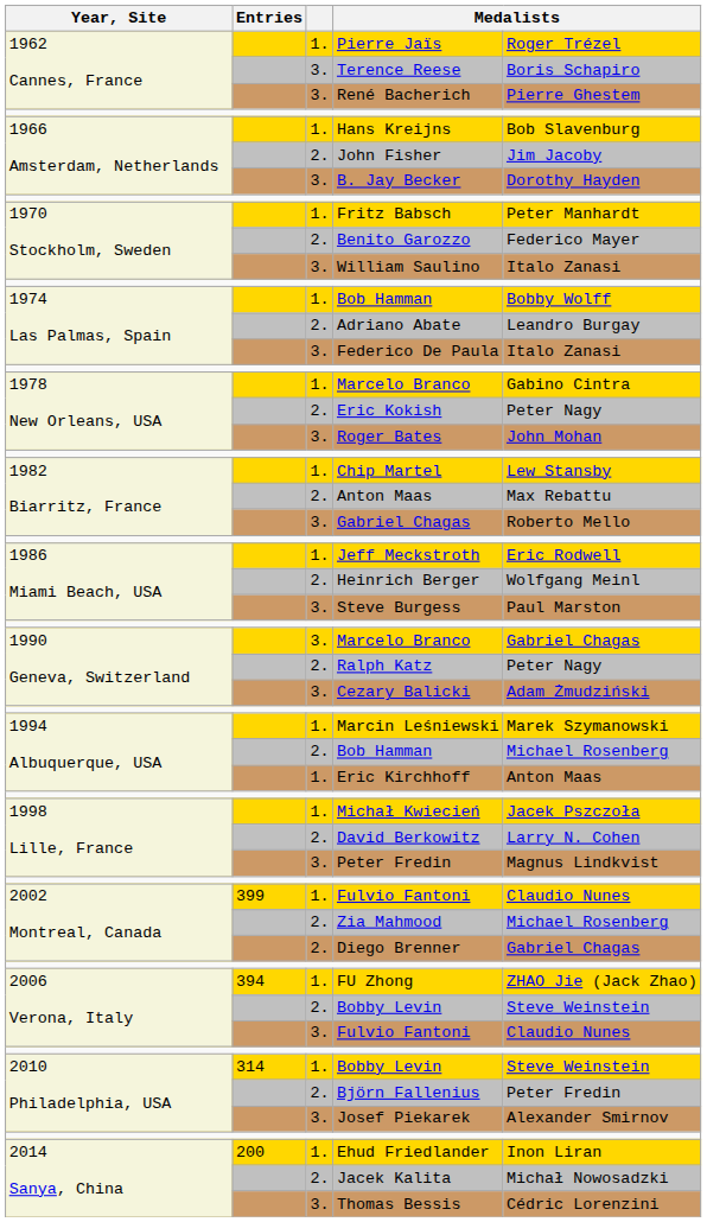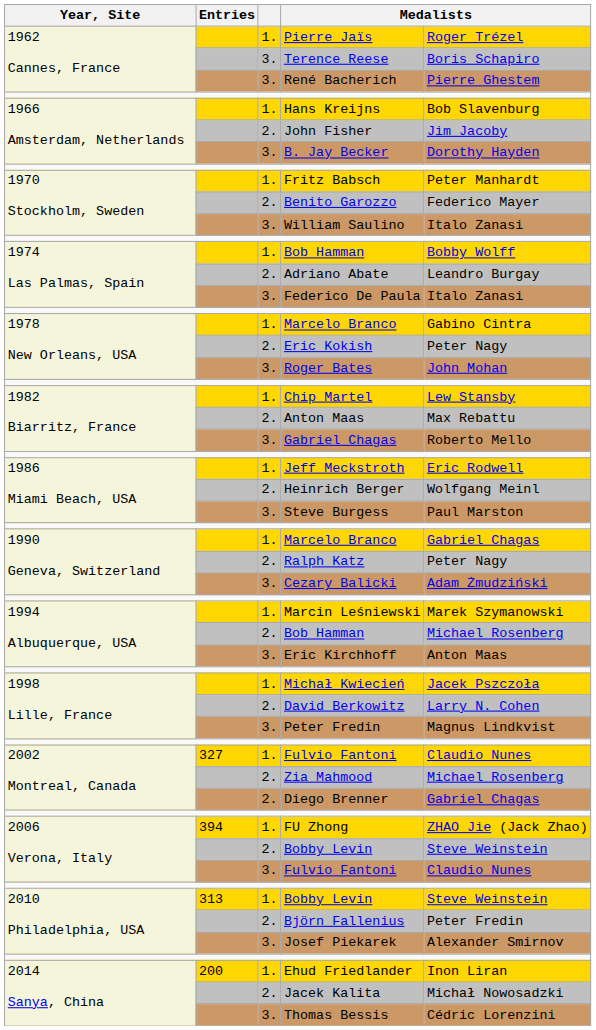1990 Geneva, Switzerland / Marcelo Branco | column 3: 3. -> 1.
Eric Kirchhoff | column 3: 1. -> 3.
2002 Montreal, Canada / Fulvio Fantoni | Entries: 399 -> 327
2010 Philadelphia, USA / Bobby Levin | Entries: 314 -> 313
